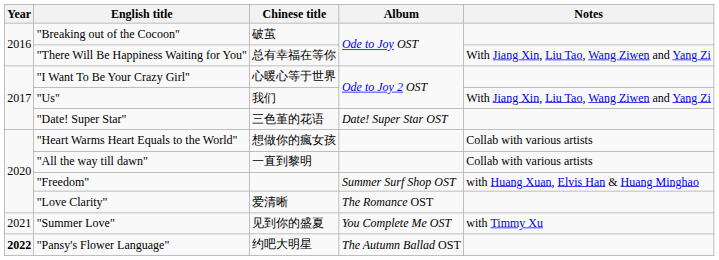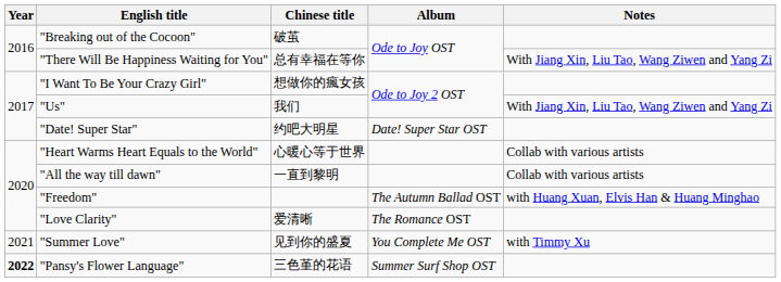"I Want To Be Your Crazy Girl" | Chinese title: 心暖心等于世界 -> 想做你的瘋女孩
"Date! Super Star" | Chinese title: 三色堇的花语 -> 约吧大明星
"Heart Warms Heart Equals to the World" | Chinese title: 想做你的瘋女孩 -> 心暖心等于世界
"Freedom" | Album: Summer Surf Shop OST -> The Autumn Ballad OST
"Pansy's Flower Language" | Chinese title: 约吧大明星 -> 三色堇的花语
"Pansy's Flower Language" | Album: The Autumn Ballad OST -> Summer Surf Shop OST
